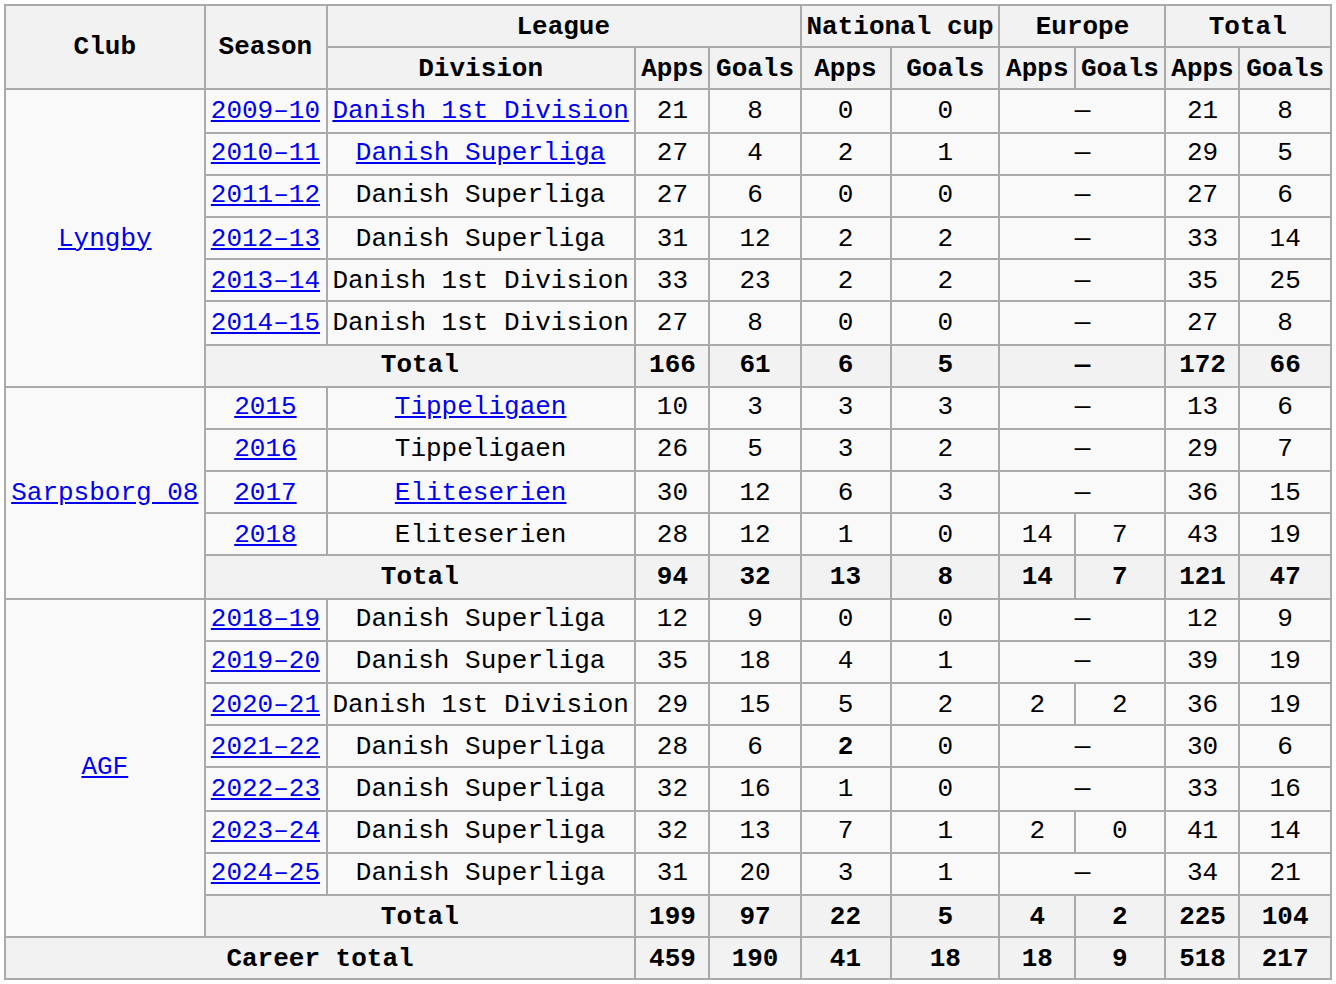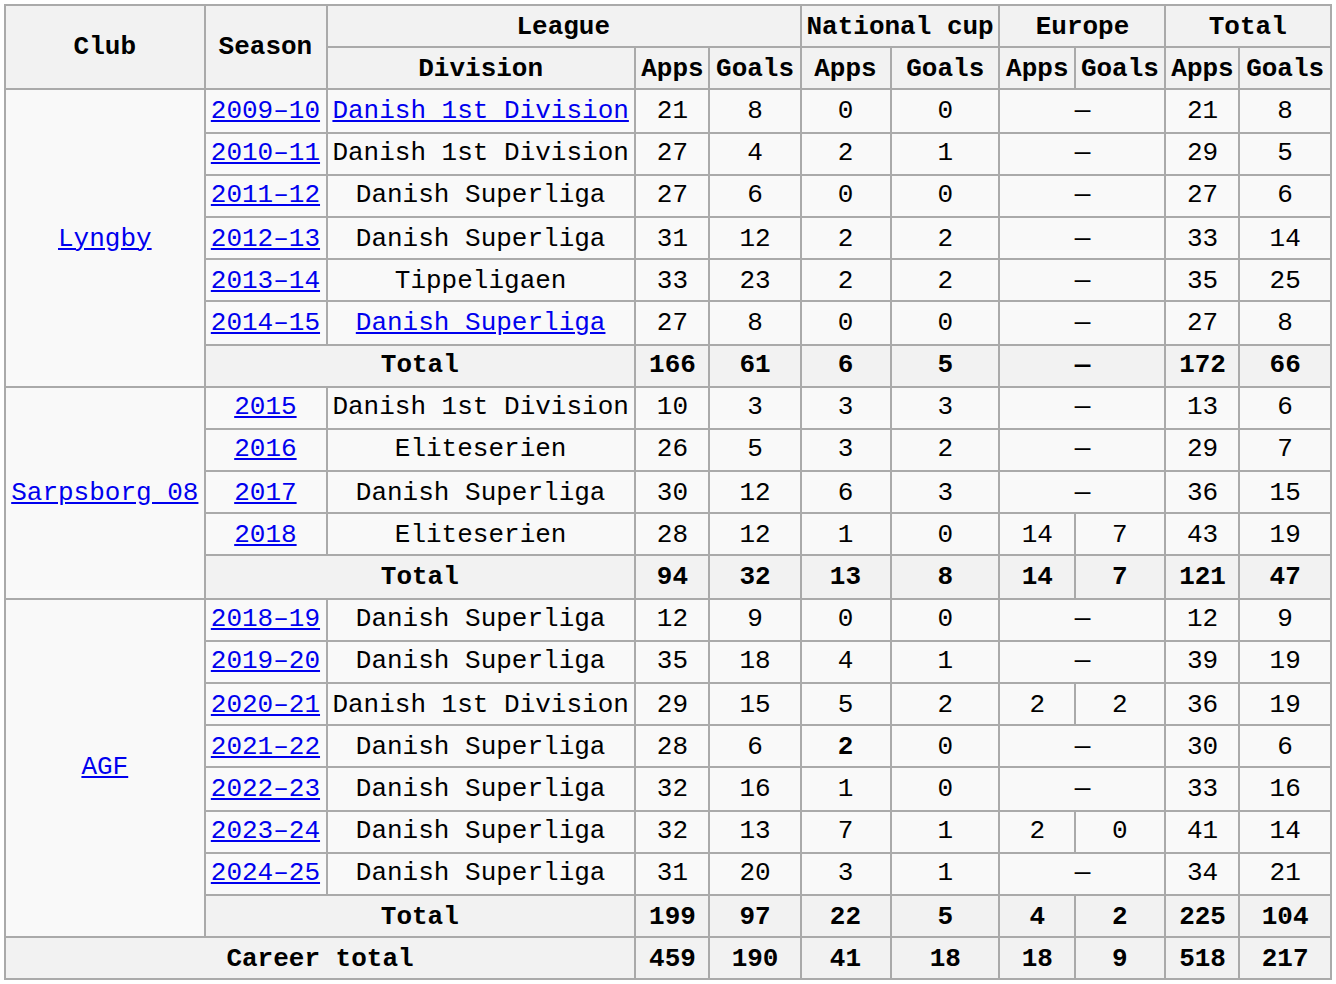2010–11 | League / Division: Danish Superliga -> Danish 1st Division
2013–14 | League / Division: Danish 1st Division -> Tippeligaen
2014–15 | League / Division: Danish 1st Division -> Danish Superliga
2015 | League / Division: Tippeligaen -> Danish 1st Division
2016 | League / Division: Tippeligaen -> Eliteserien
2017 | League / Division: Eliteserien -> Danish Superliga
